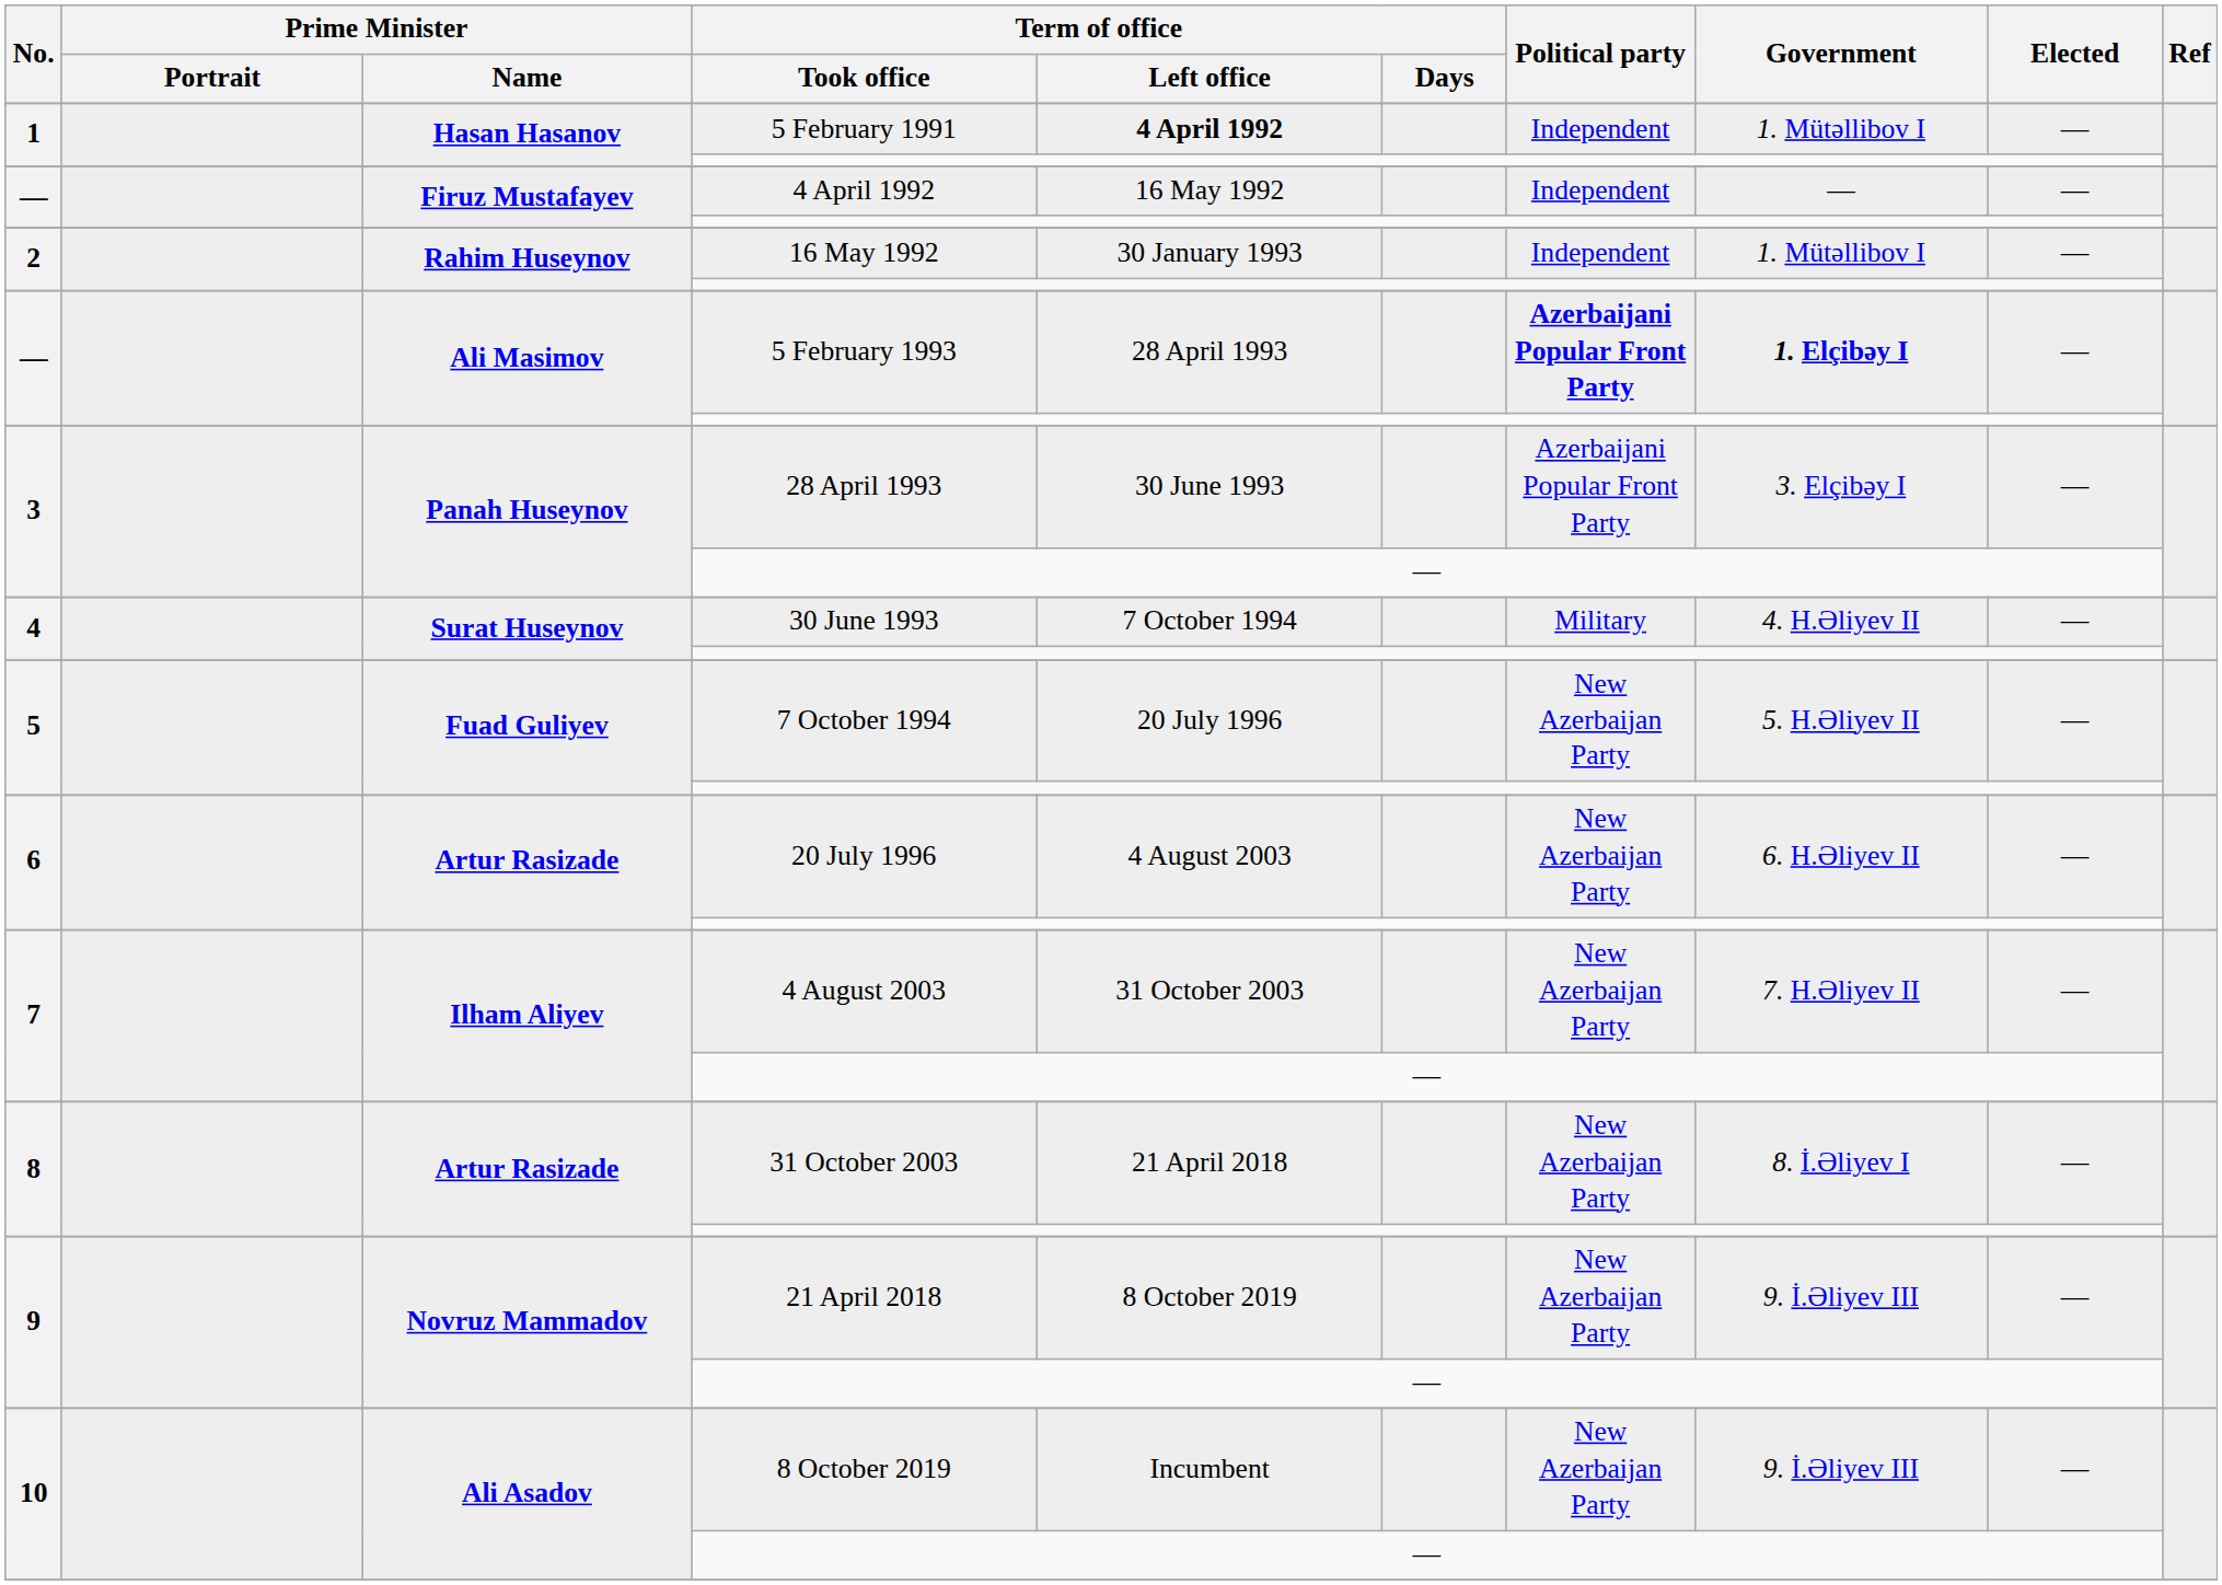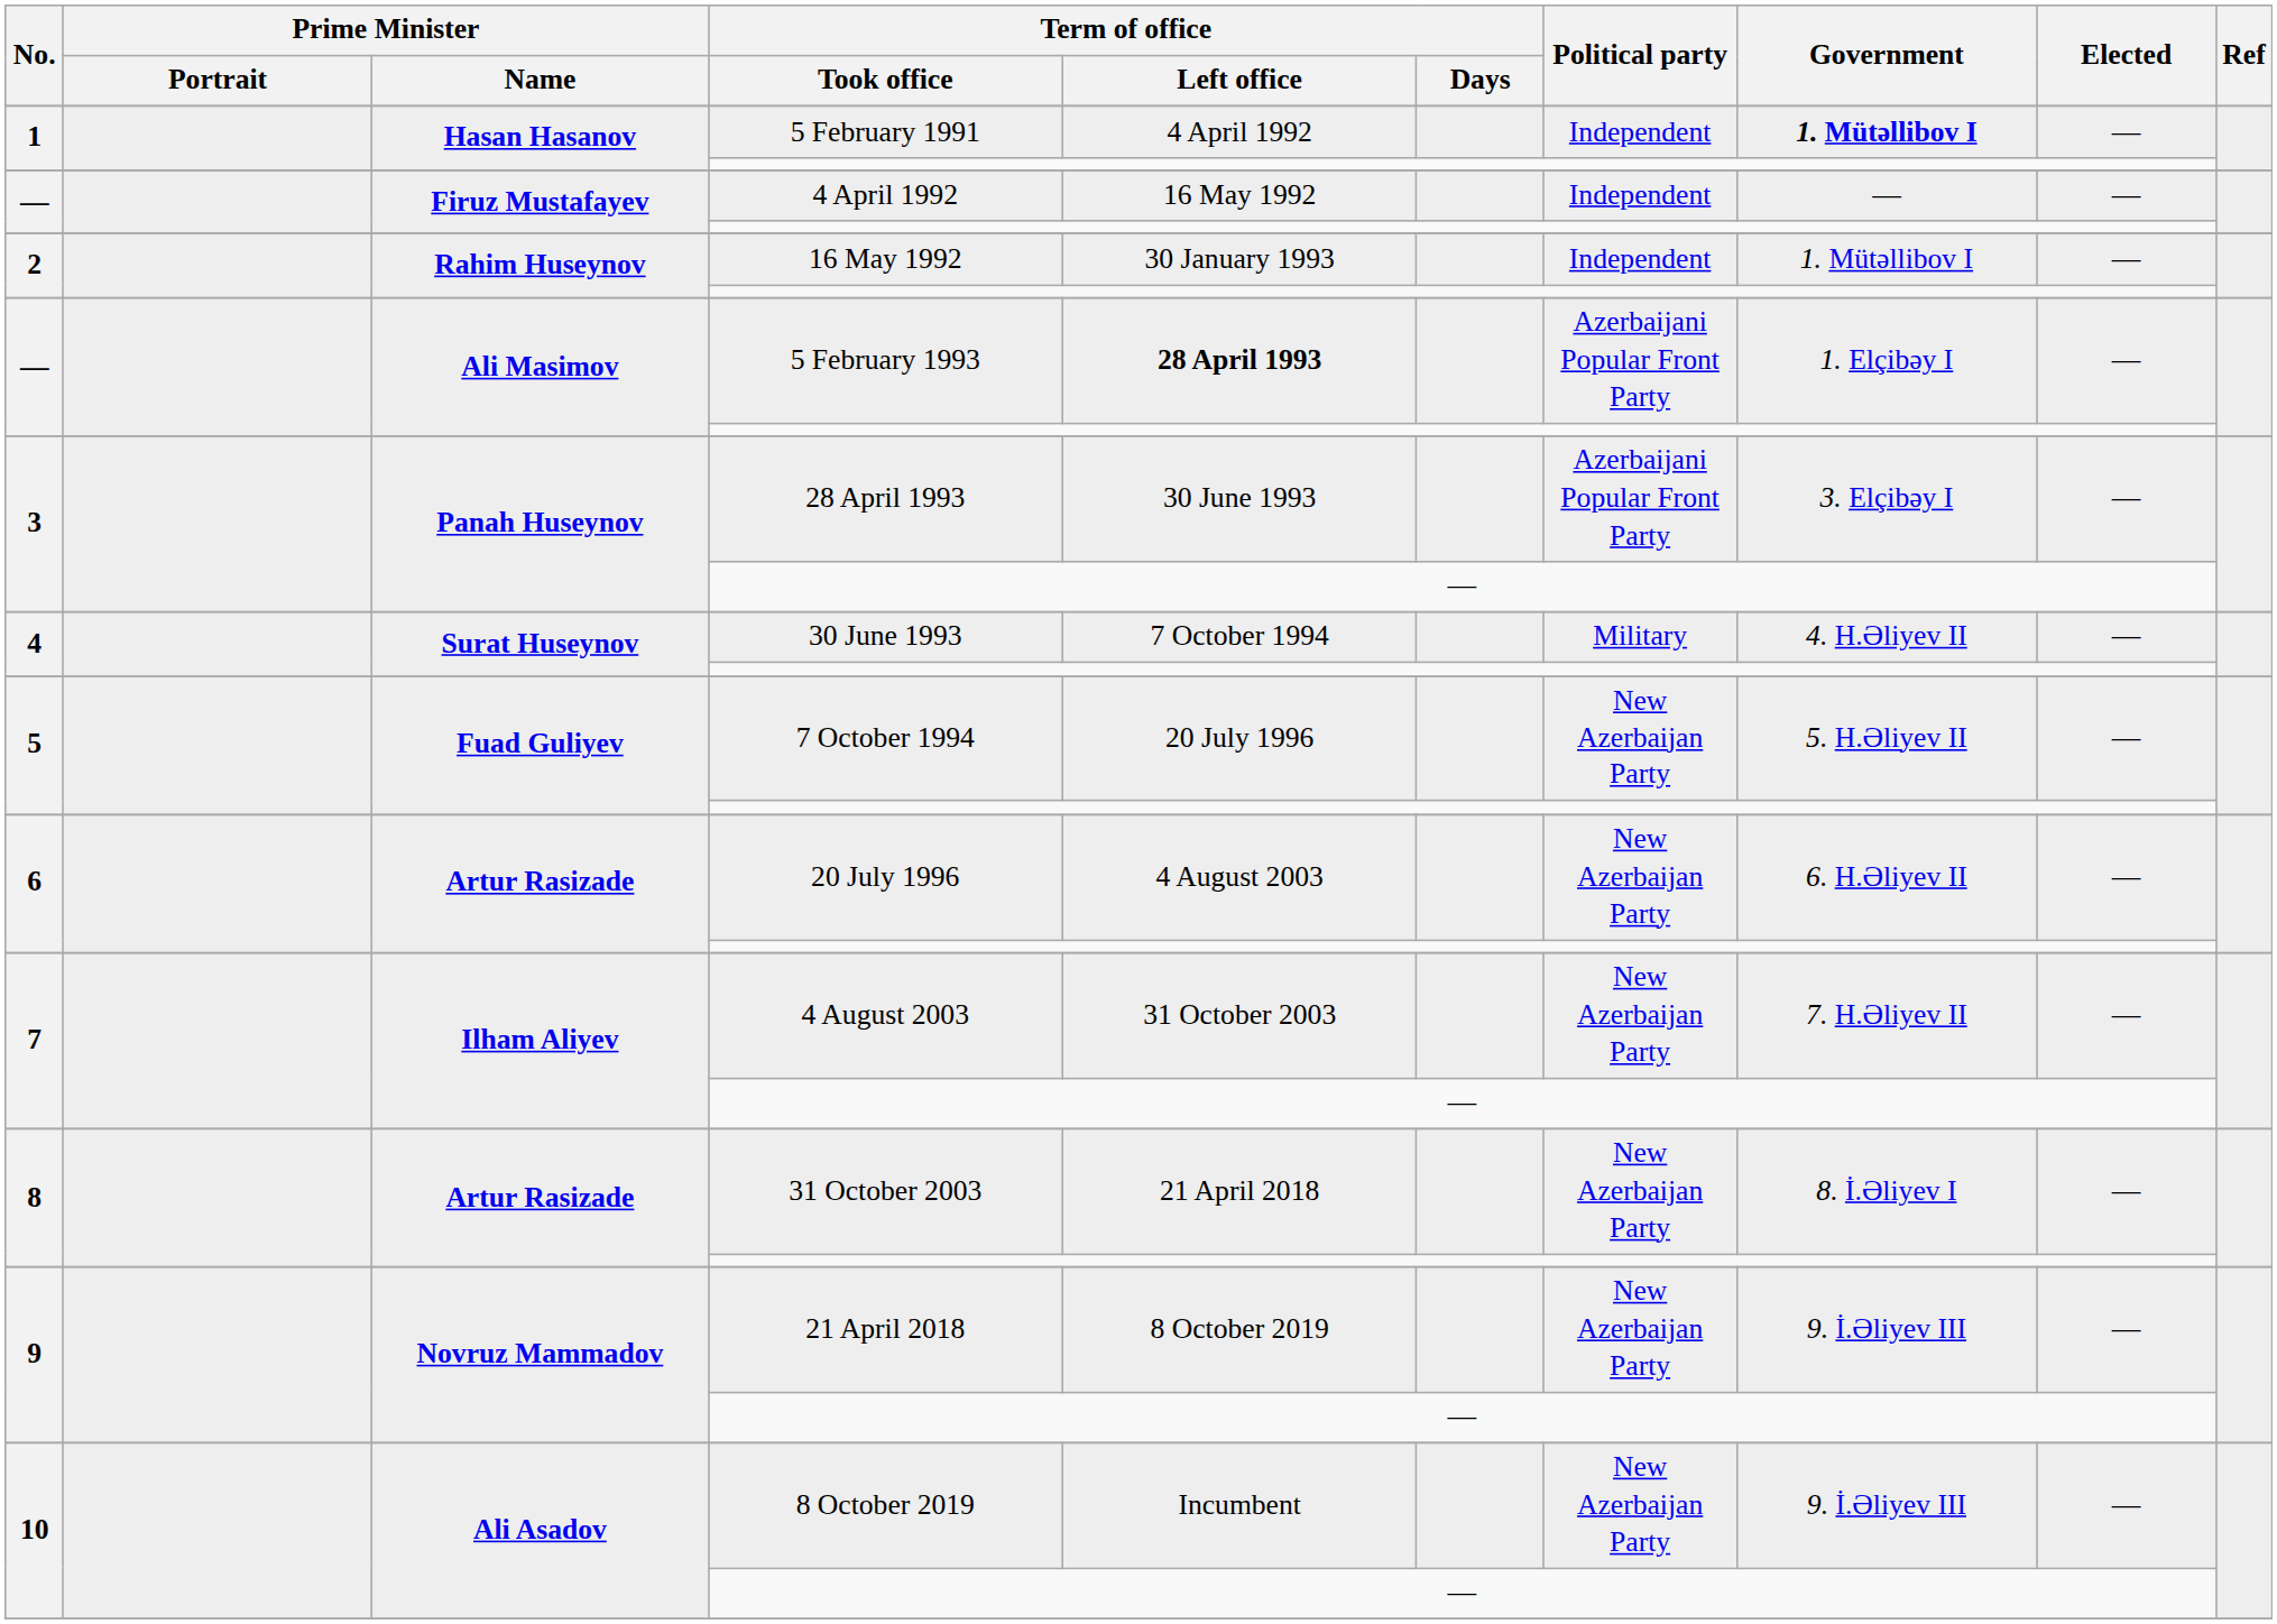5 February 1991 | Term of office / Left office: bold -> normal
5 February 1991 | Government: normal -> bold
5 February 1993 | Term of office / Left office: normal -> bold
5 February 1993 | Political party: bold -> normal
5 February 1993 | Government: bold -> normal
